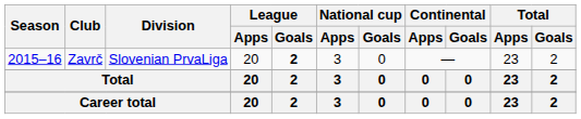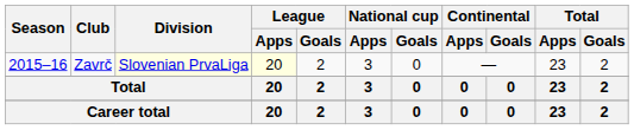Zavrč | Division: no background -> lightyellow background
Zavrč | League / Apps: no background -> lightyellow background
Zavrč | League / Goals: bold -> normal
